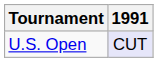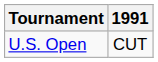U.S. Open | 1991: lavender background -> no background
